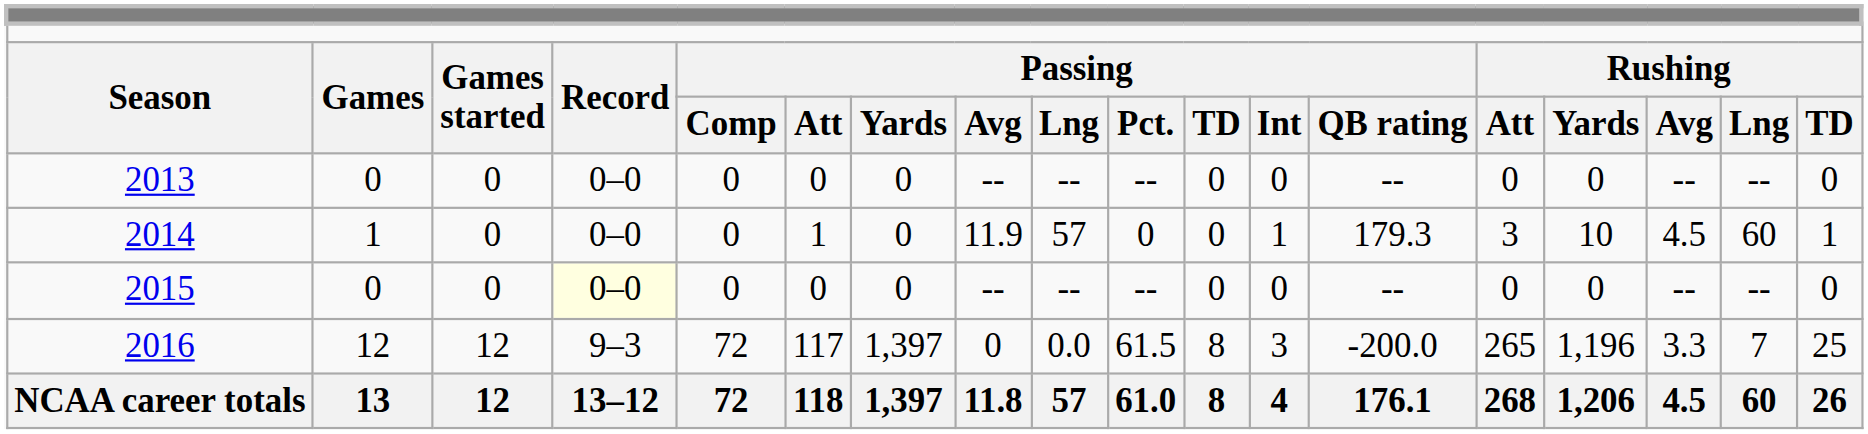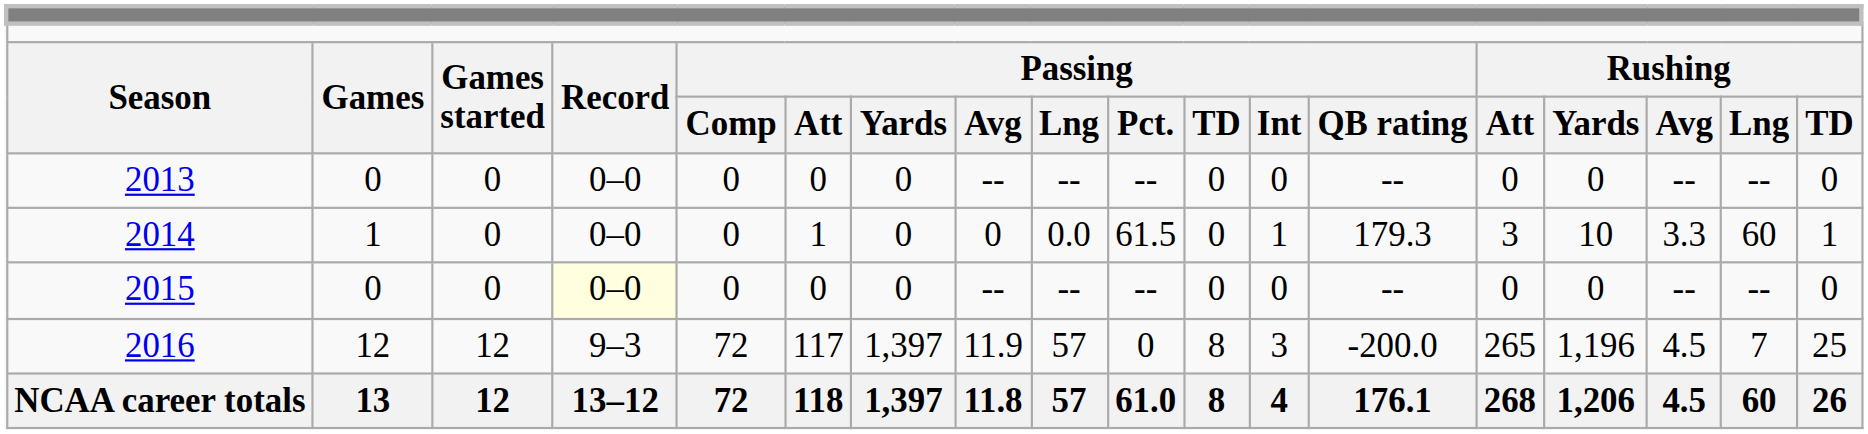2014 | column 8: 11.9 -> 0
2014 | column 9: 57 -> 0.0
2014 | column 10: 0 -> 61.5
2014 | column 16: 4.5 -> 3.3
2016 | column 8: 0 -> 11.9
2016 | column 9: 0.0 -> 57
2016 | column 10: 61.5 -> 0
2016 | column 16: 3.3 -> 4.5
